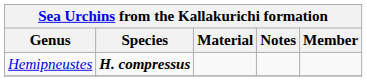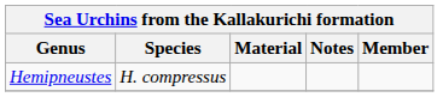Hemipneustes | Species: bold -> normal
